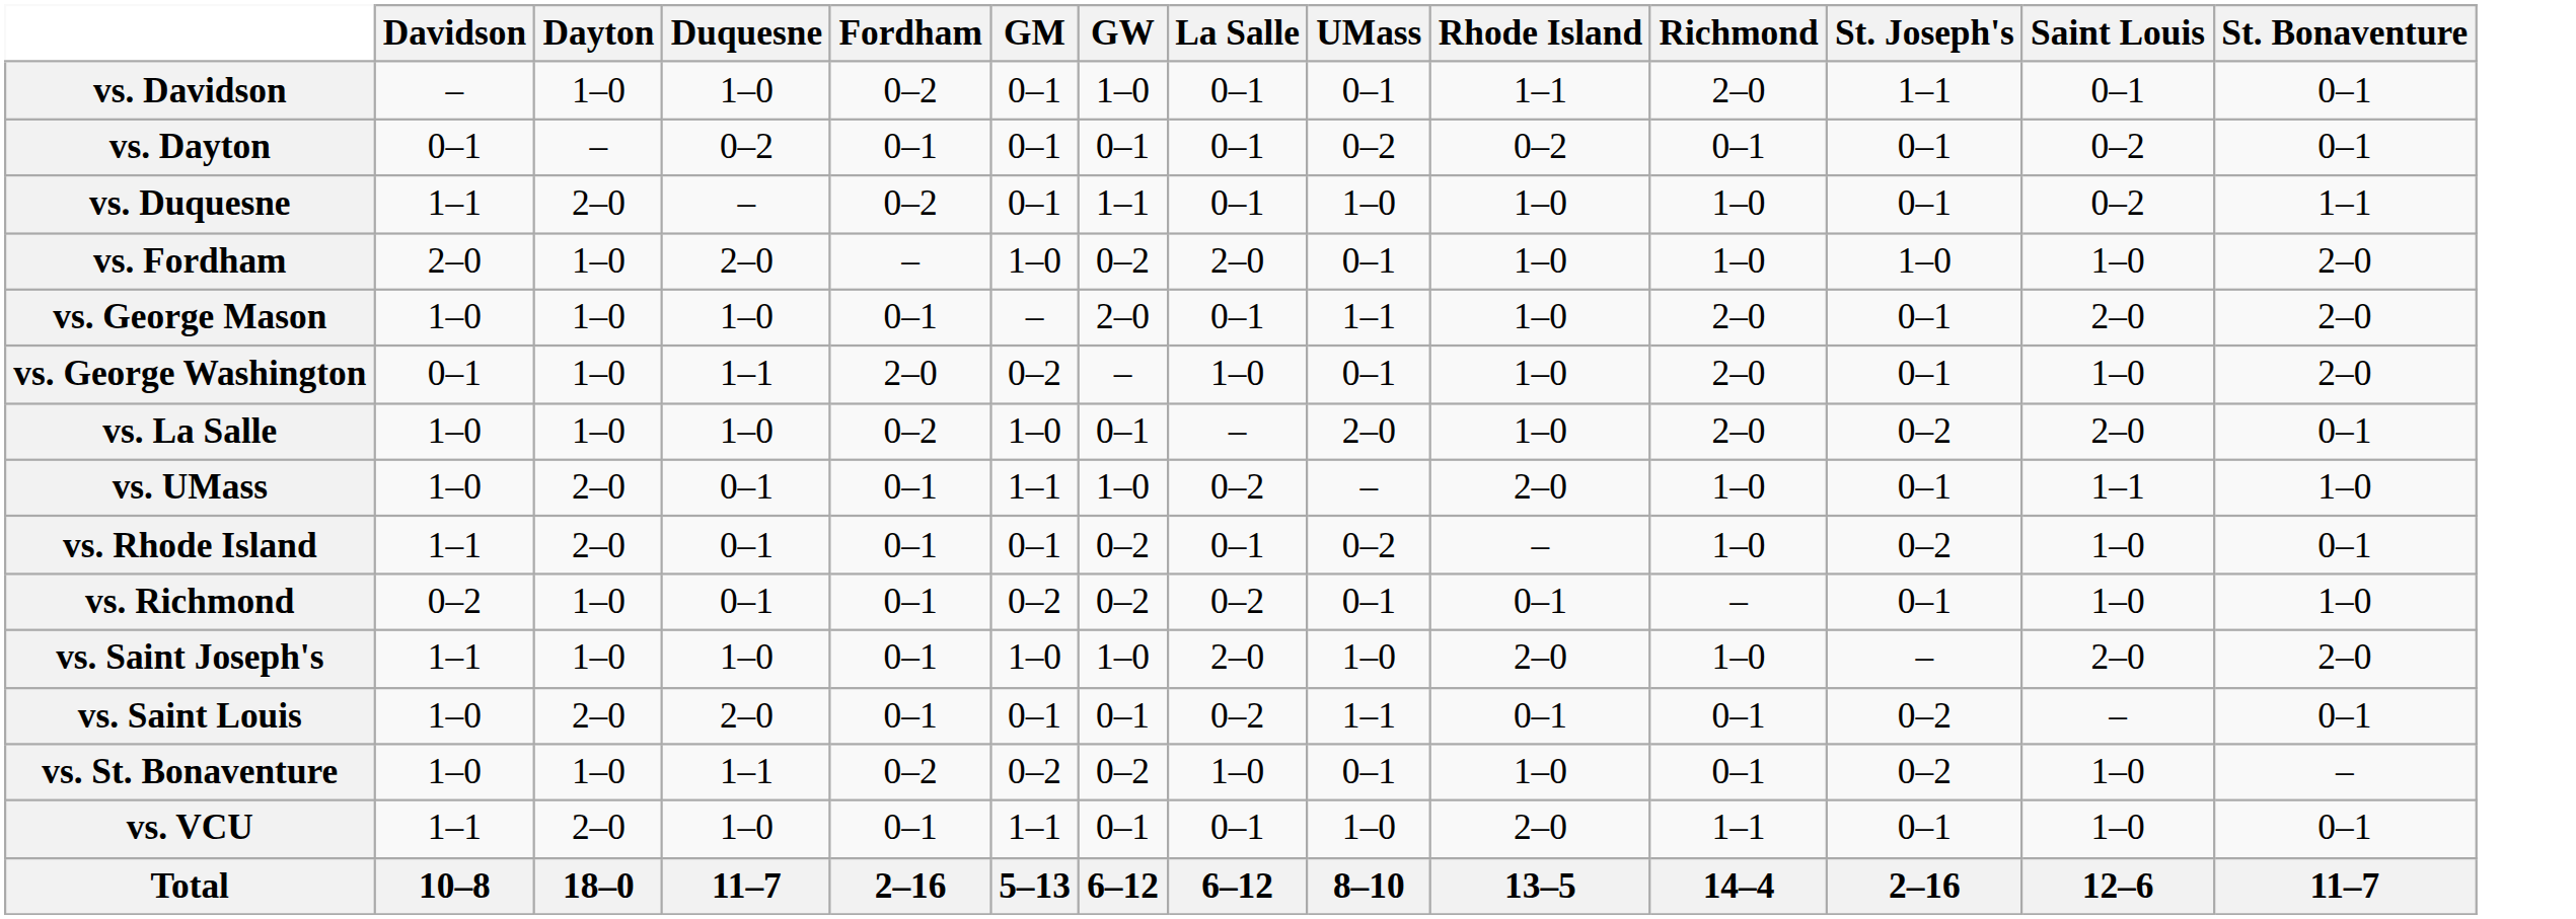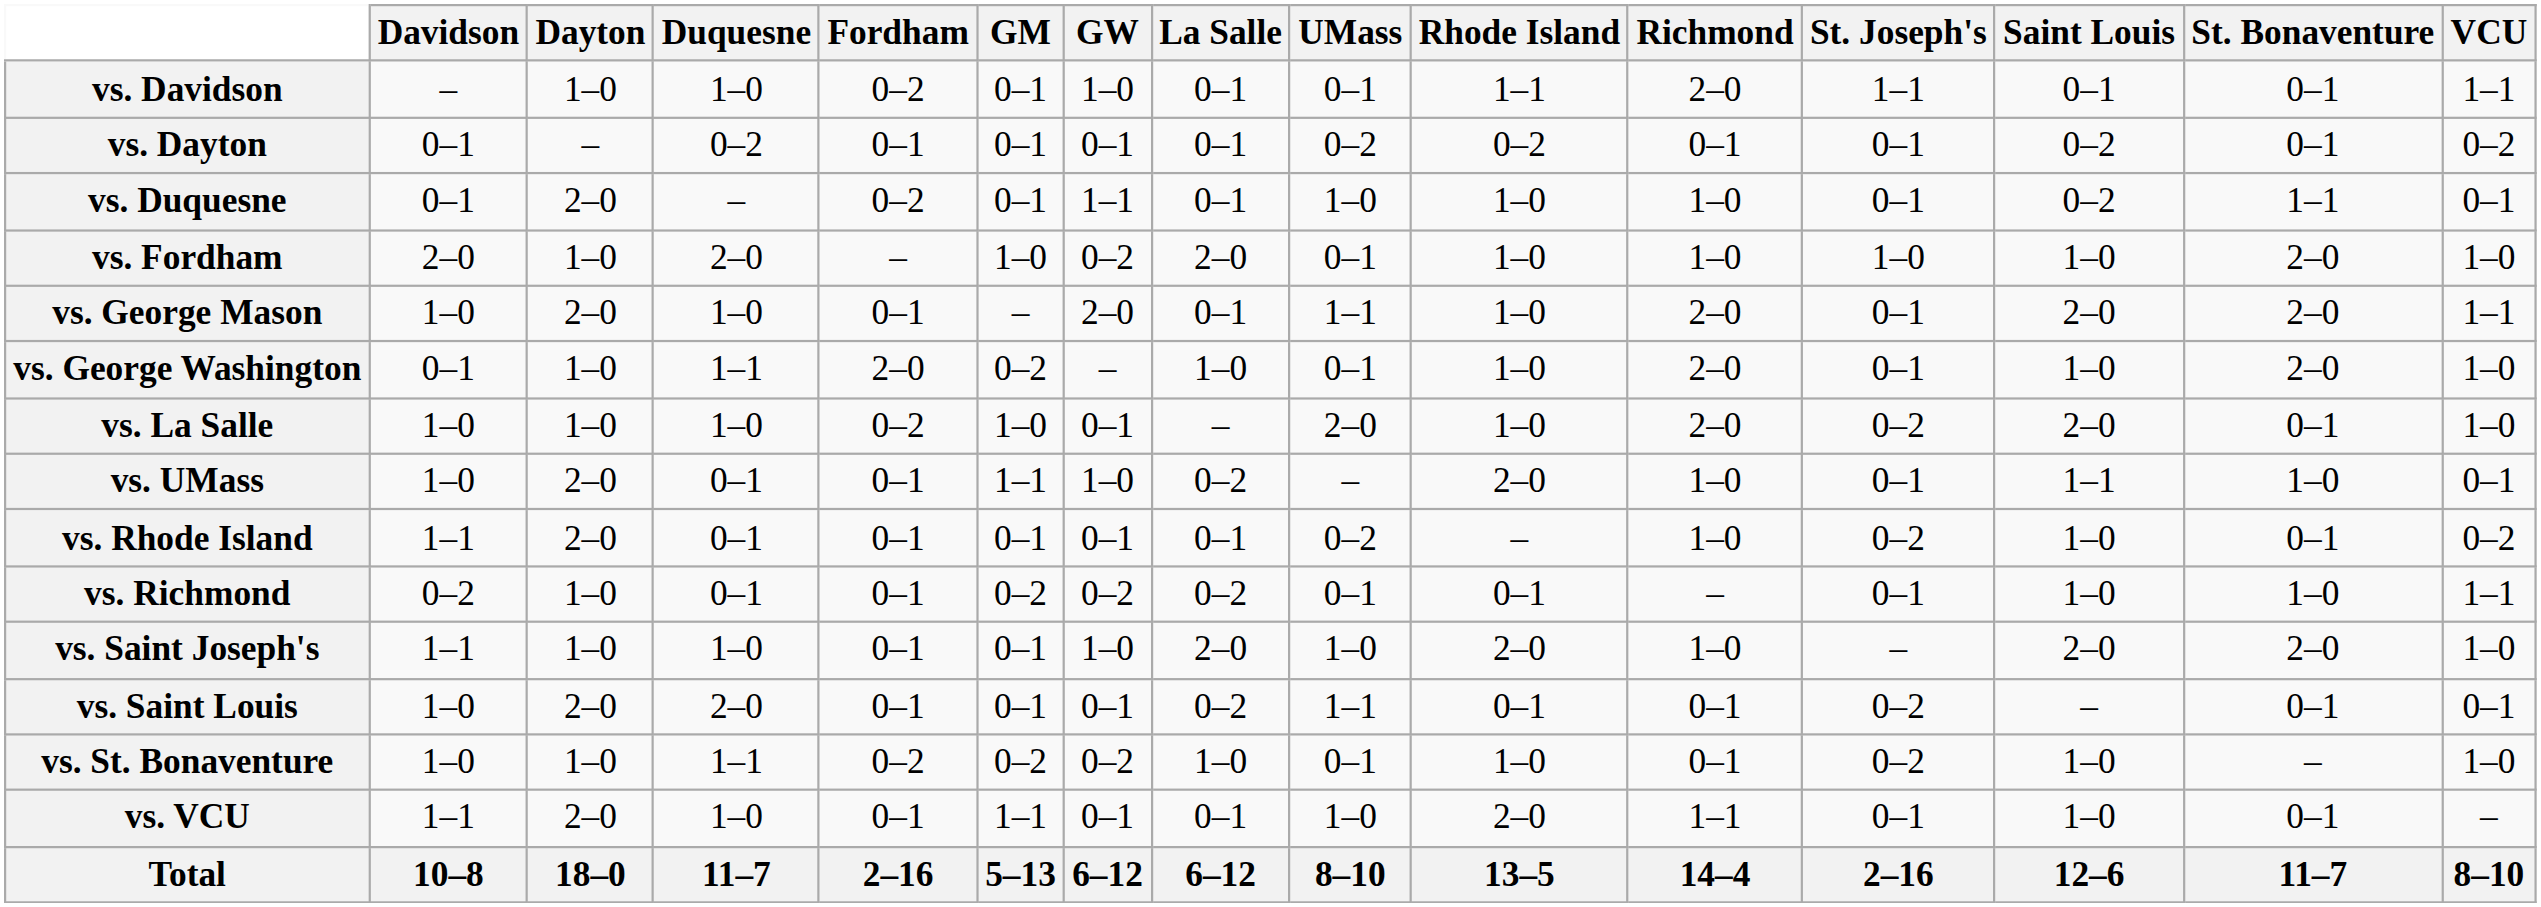+ column: VCU | 1–1 | 0–2 | 0–1 | 1–0 | 1–1 | 1–0 | 1–0 | 0–1 | 0–2 | 1–1 | 1–0 | 0–1 | 1–0 | – | 8–10
vs. Duquesne | Davidson: 1–1 -> 0–1
vs. George Mason | Dayton: 1–0 -> 2–0
vs. Rhode Island | GW: 0–2 -> 0–1
vs. Saint Joseph's | GM: 1–0 -> 0–1
